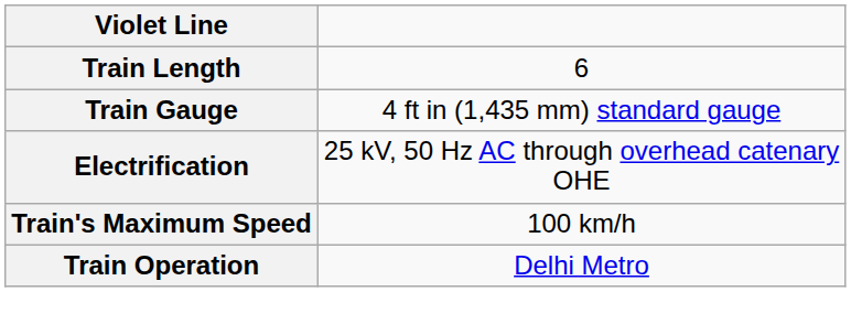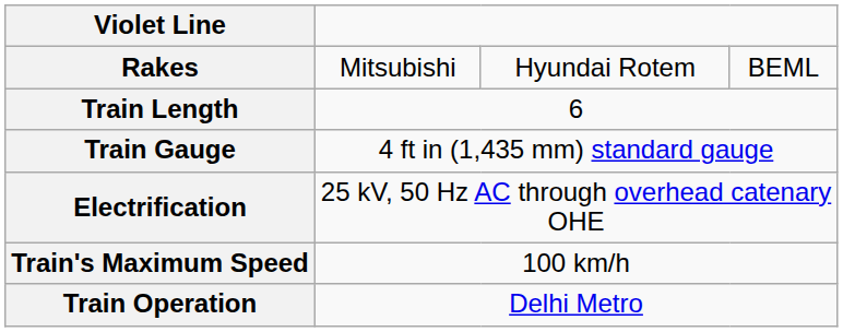+ row: Rakes | Mitsubishi | Hyundai Rotem | BEML
